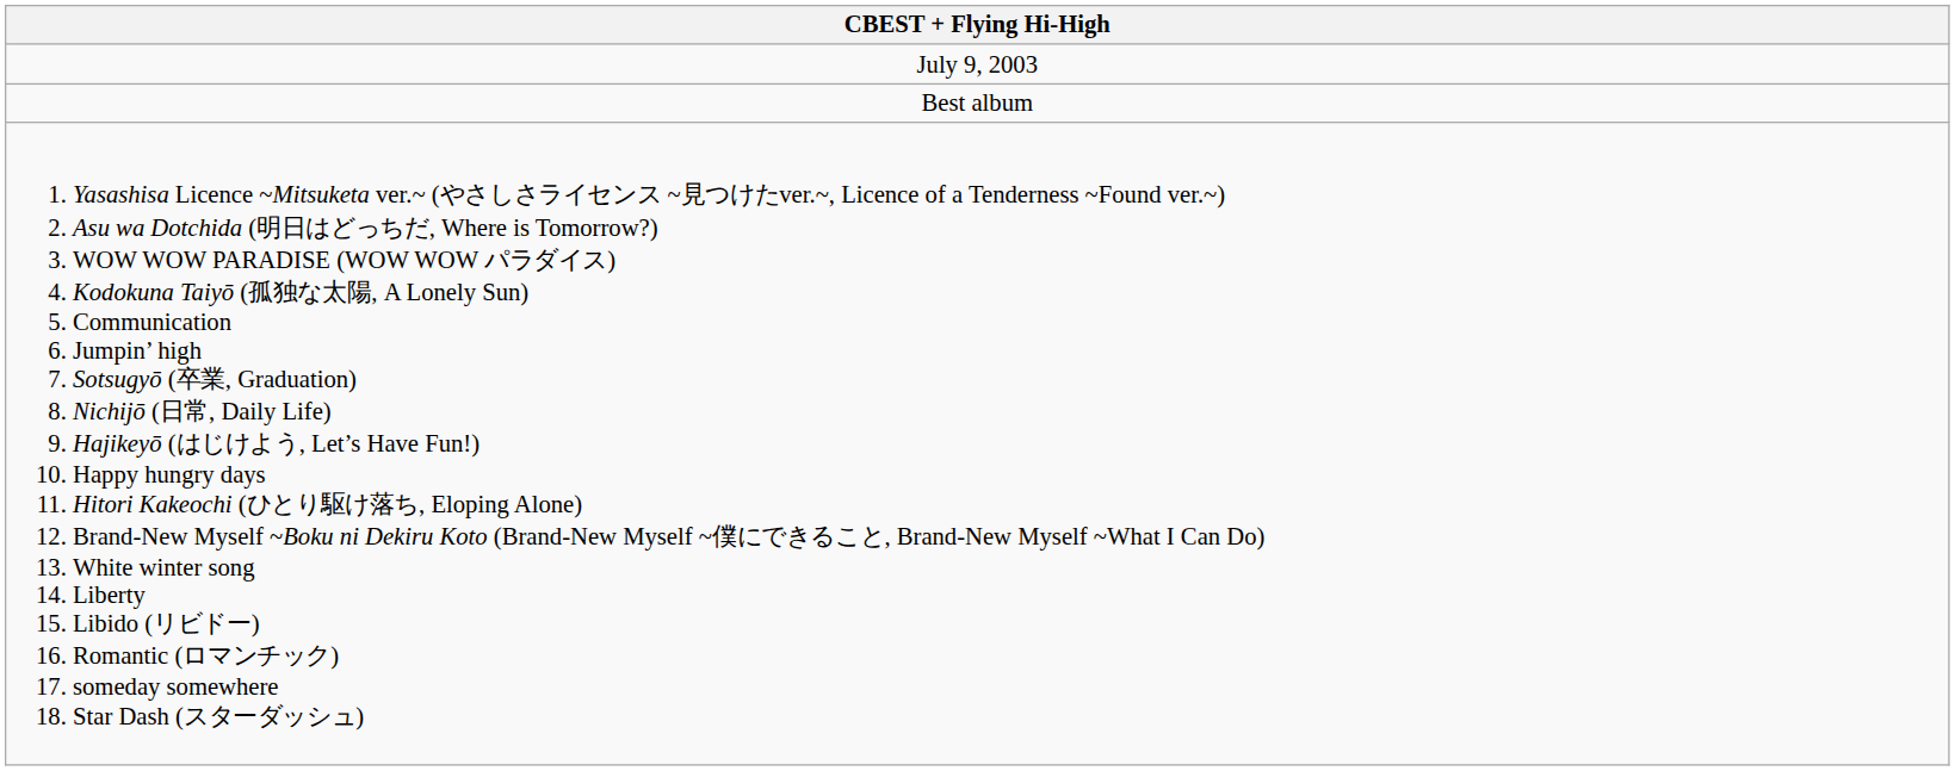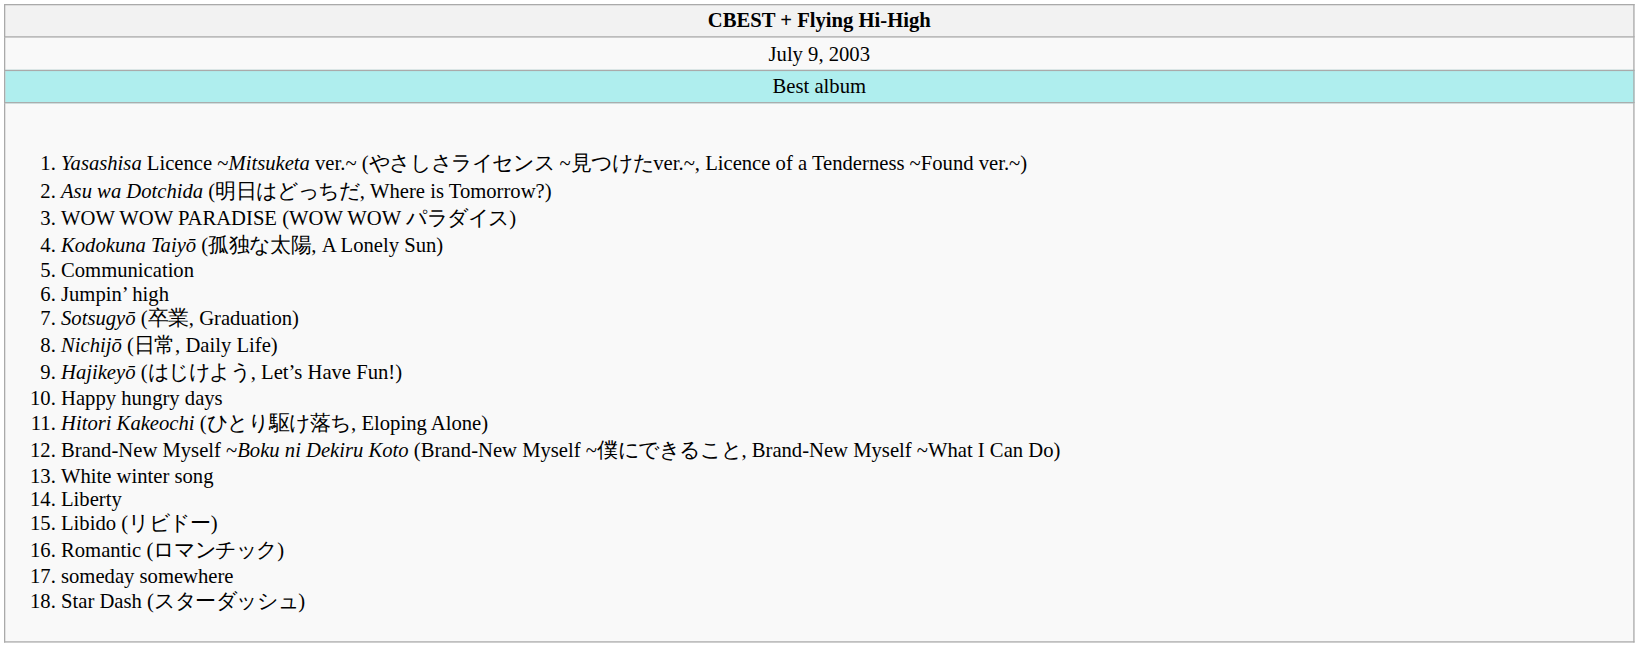row 3 | column 1: no background -> paleturquoise background
